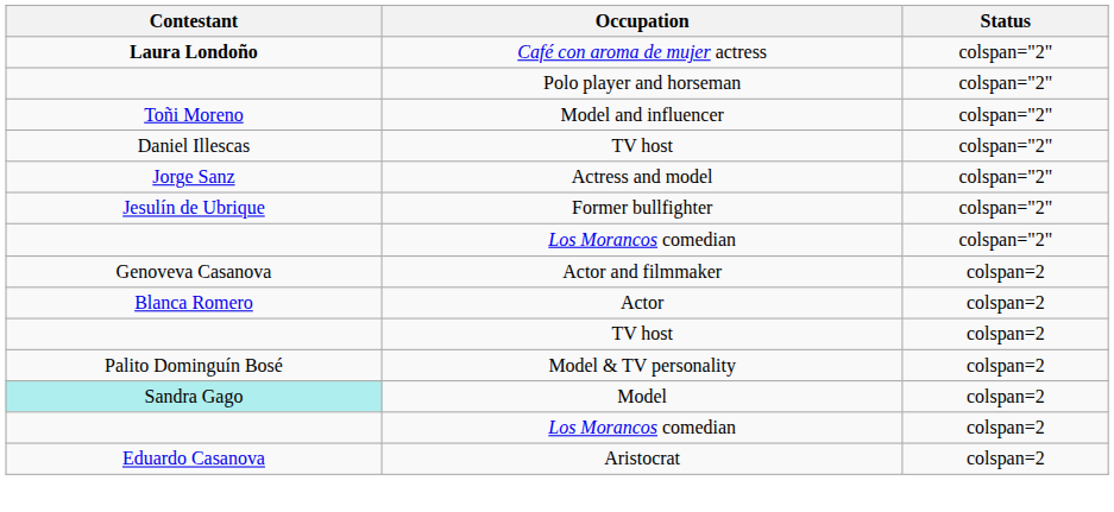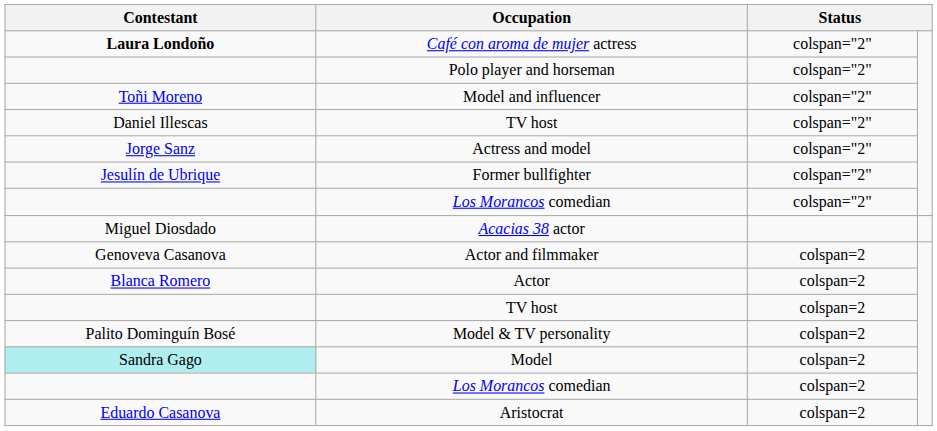+ row: Miguel Diosdado | Acacias 38 actor
